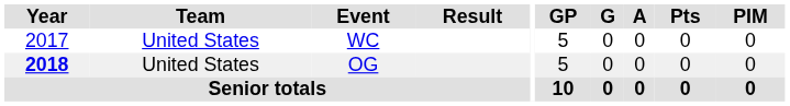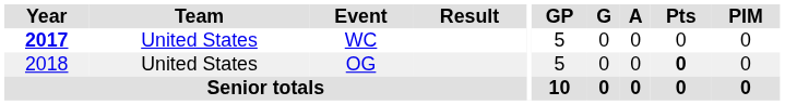WC | Year: normal -> bold
OG | Year: bold -> normal
OG | Pts: normal -> bold
